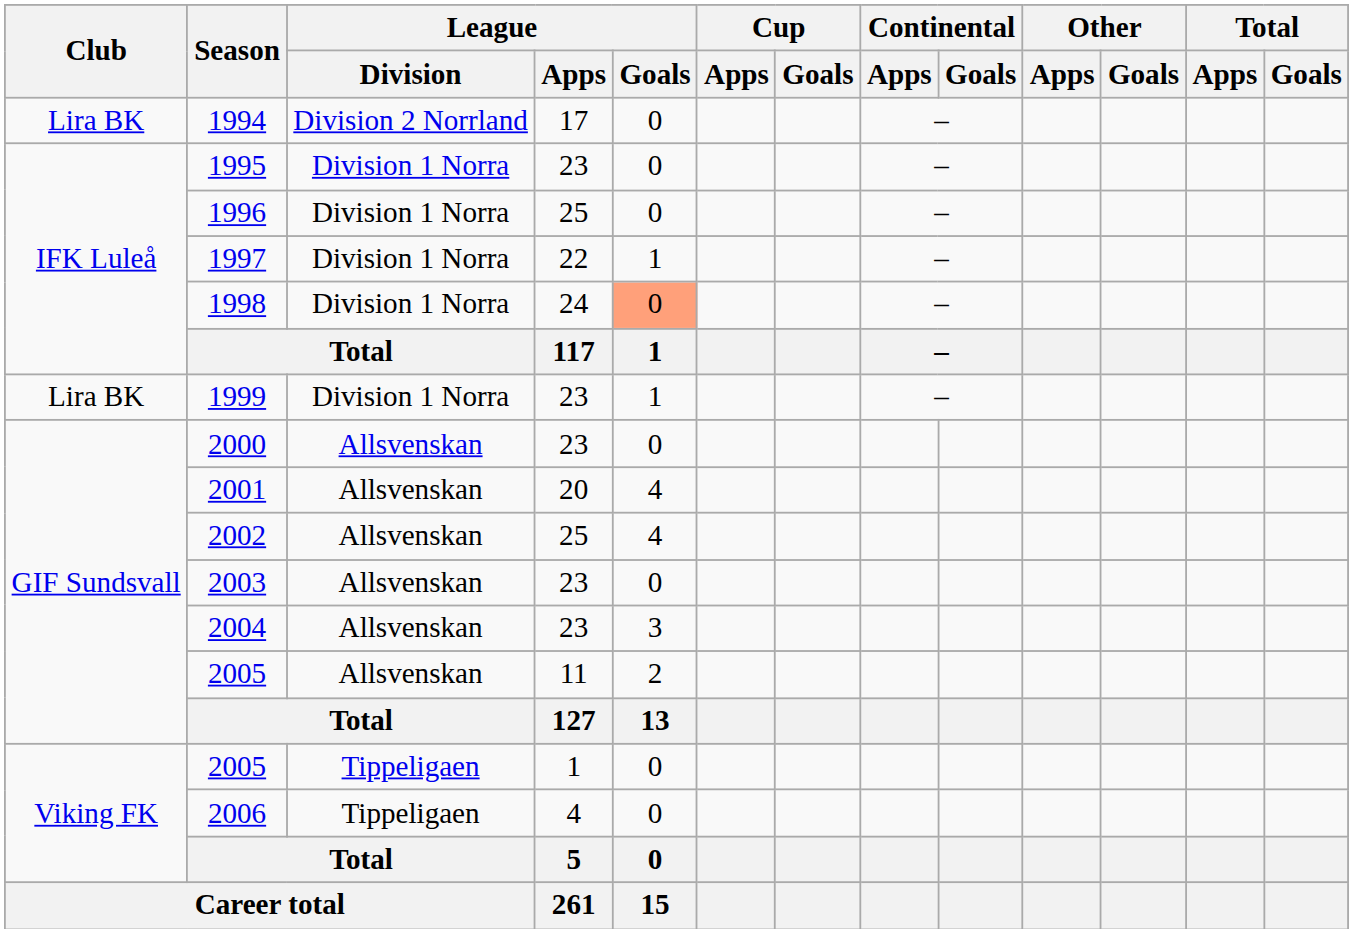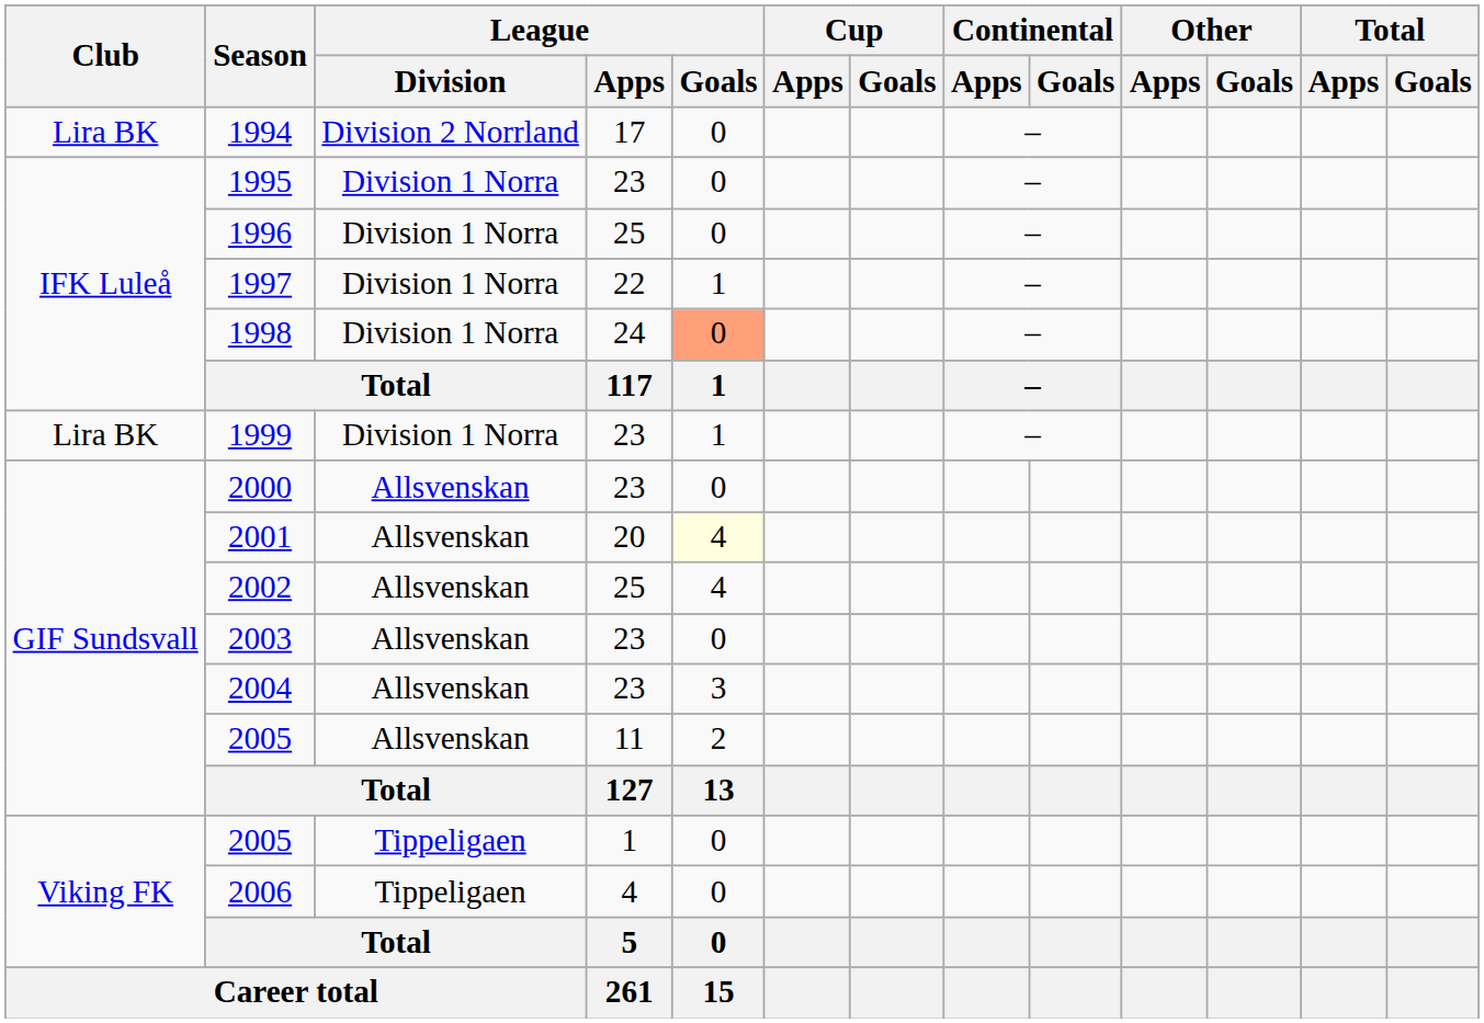2001 | League / Goals: no background -> lightyellow background
